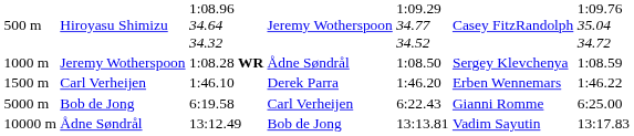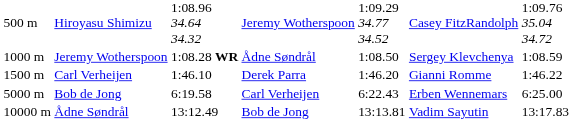row 3 | column 6: Erben Wennemars -> Gianni Romme
row 4 | column 6: Gianni Romme -> Erben Wennemars
